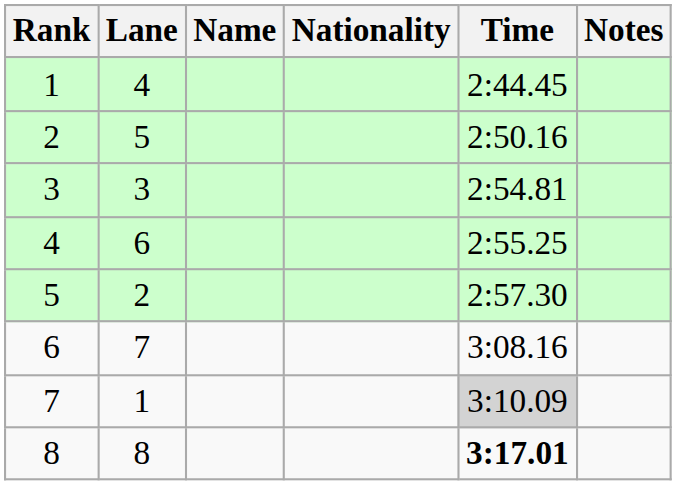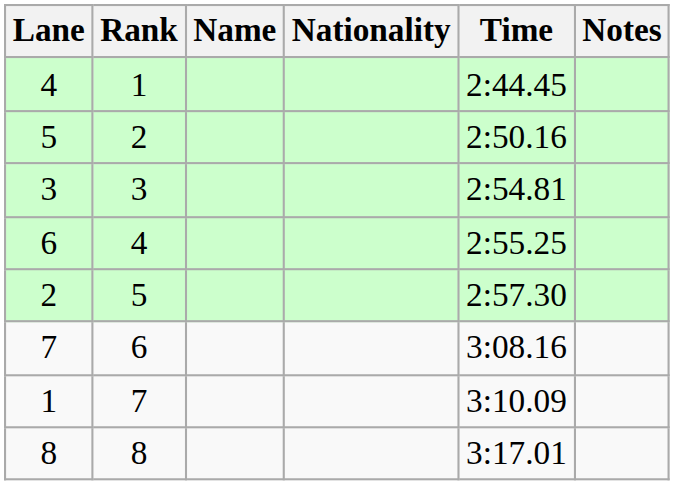columns swapped: Rank <-> Lane
row 8 | Time: lightgrey background -> no background
row 9 | Time: bold -> normal
